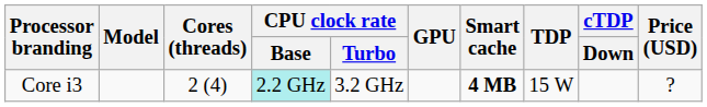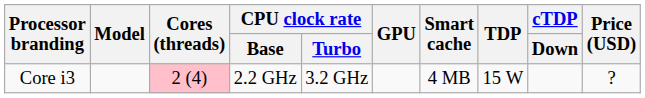Core i3 | Cores (threads): no background -> pink background
Core i3 | CPU clock rate / Base: paleturquoise background -> no background
Core i3 | Smart cache: bold -> normal
